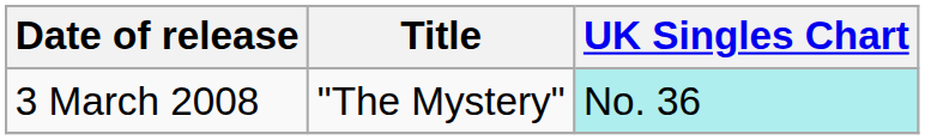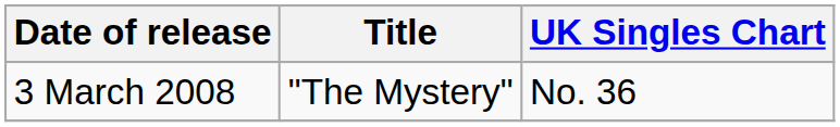3 March 2008 | UK Singles Chart: paleturquoise background -> no background
